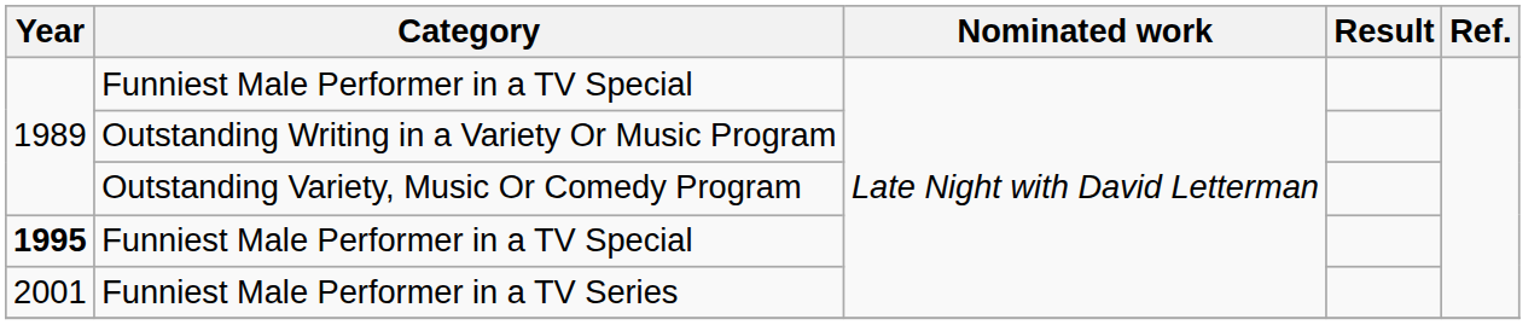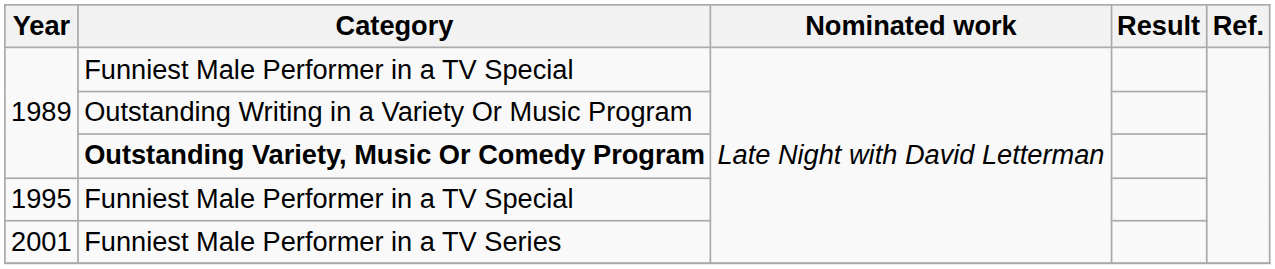Outstanding Variety, Music Or Comedy Program | Category: normal -> bold
1995 / Funniest Male Performer in a TV Special | Year: bold -> normal
